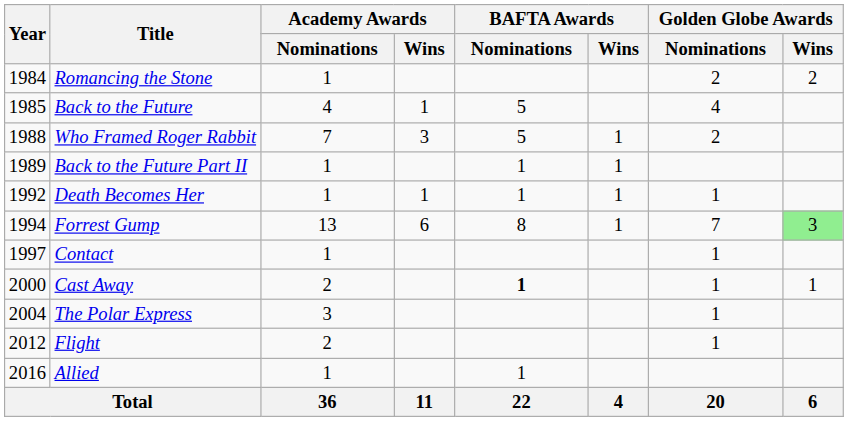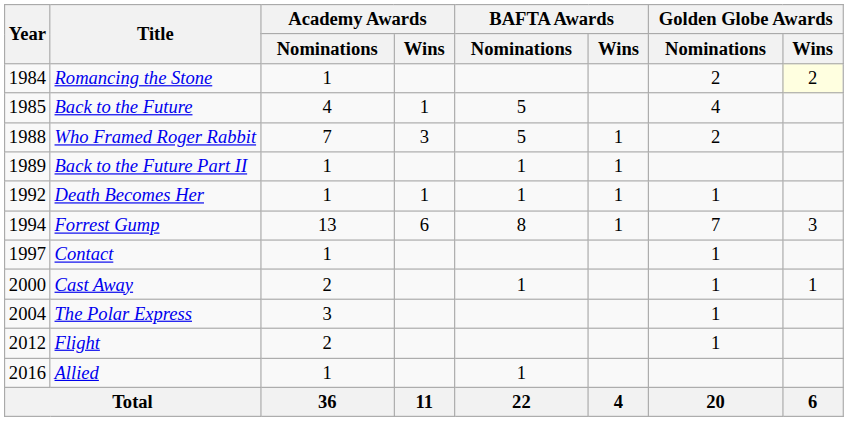Romancing the Stone | Golden Globe Awards / Wins: no background -> lightyellow background
Forrest Gump | Golden Globe Awards / Wins: lightgreen background -> no background
Cast Away | BAFTA Awards / Nominations: bold -> normal
